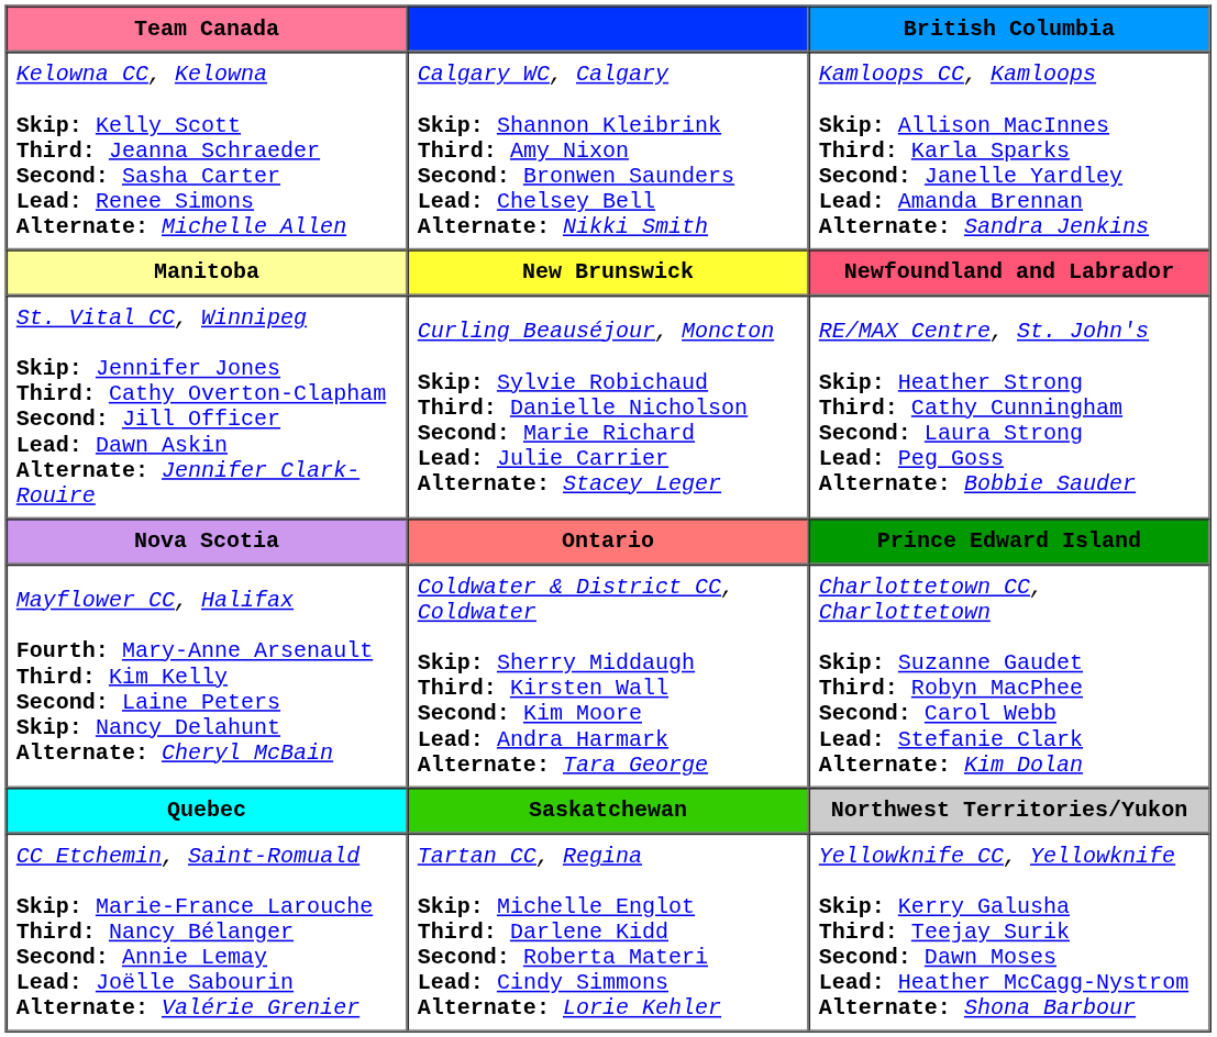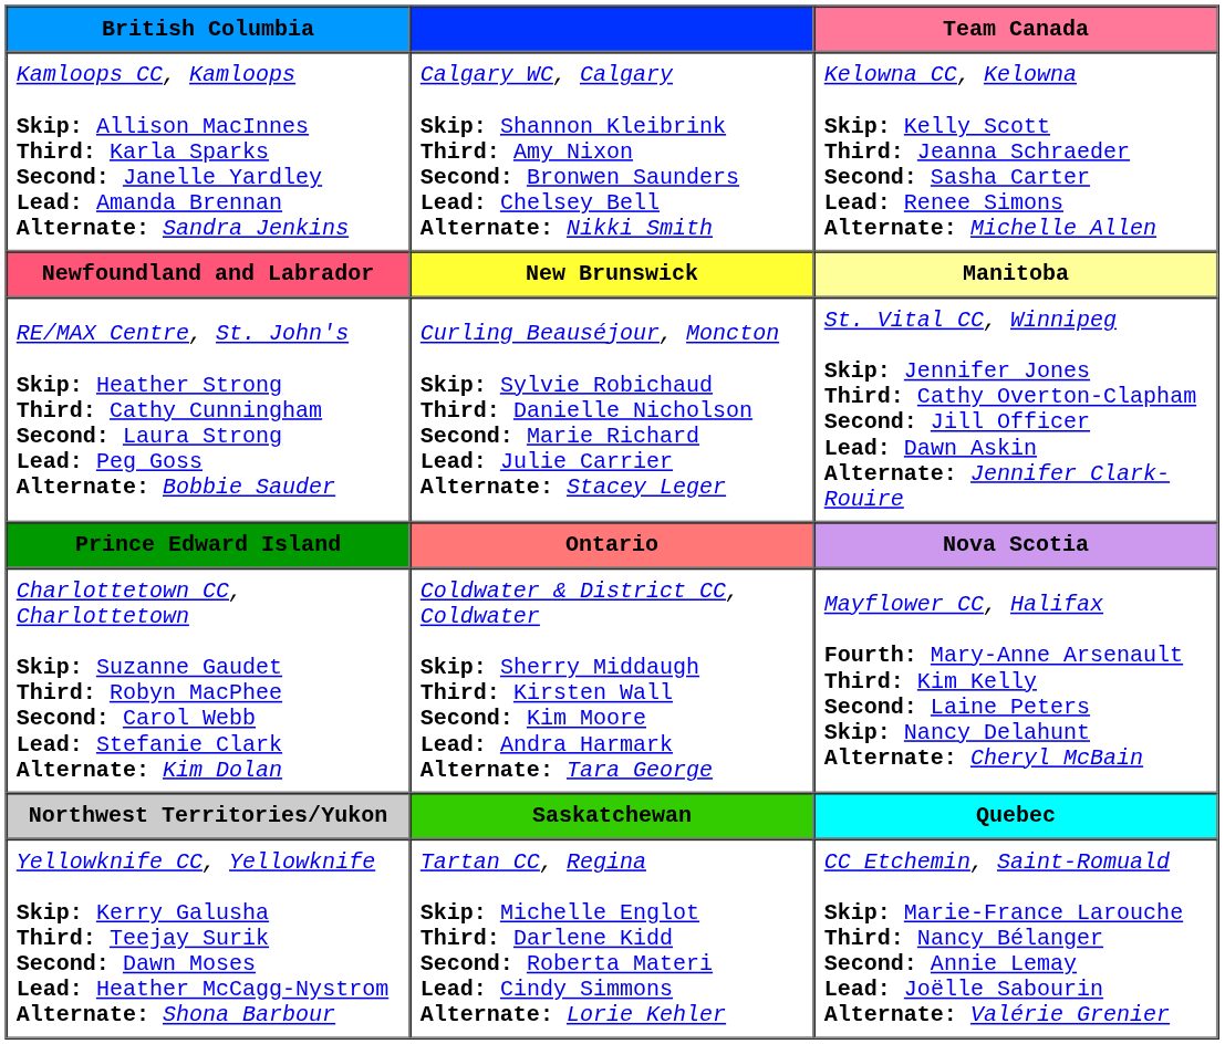columns swapped: Team Canada <-> British Columbia
